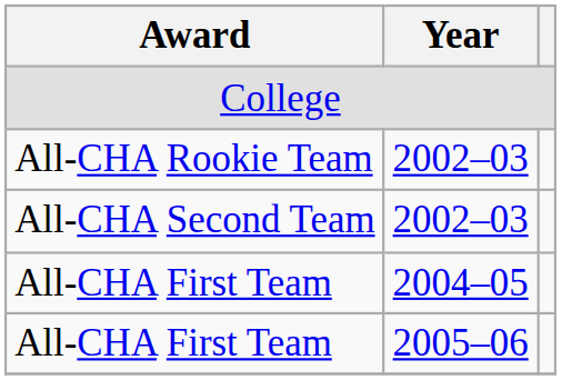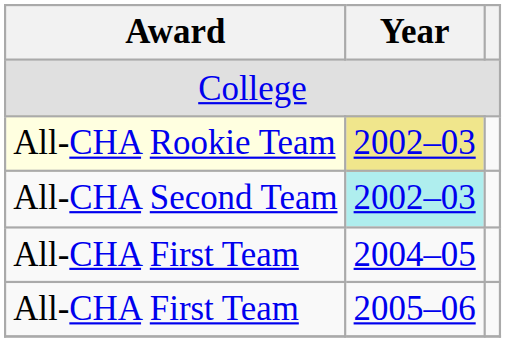All-CHA Rookie Team | Award: no background -> lightyellow background
All-CHA Rookie Team | Year: no background -> khaki background
All-CHA Second Team | Year: no background -> paleturquoise background
